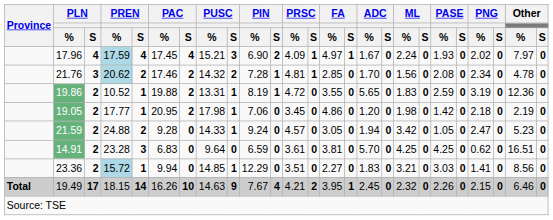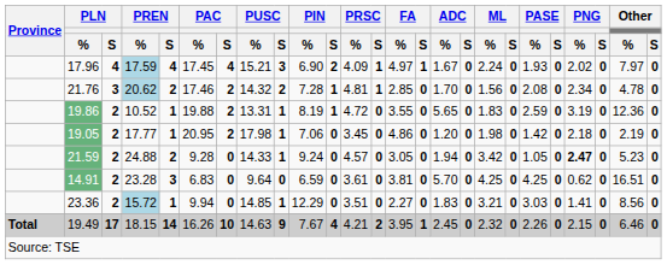21.59 | PNG / %: normal -> bold
